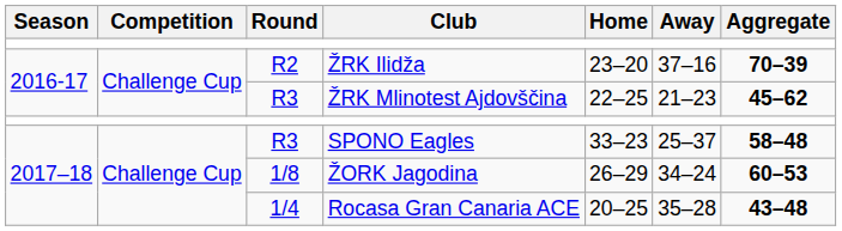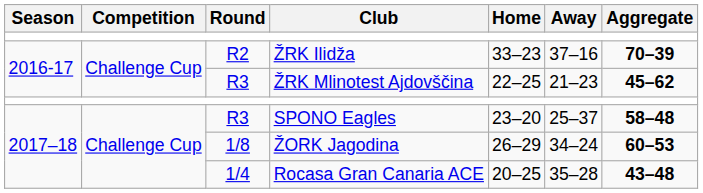ŽRK Ilidža | Home: 23–20 -> 33–23
SPONO Eagles | Home: 33–23 -> 23–20
